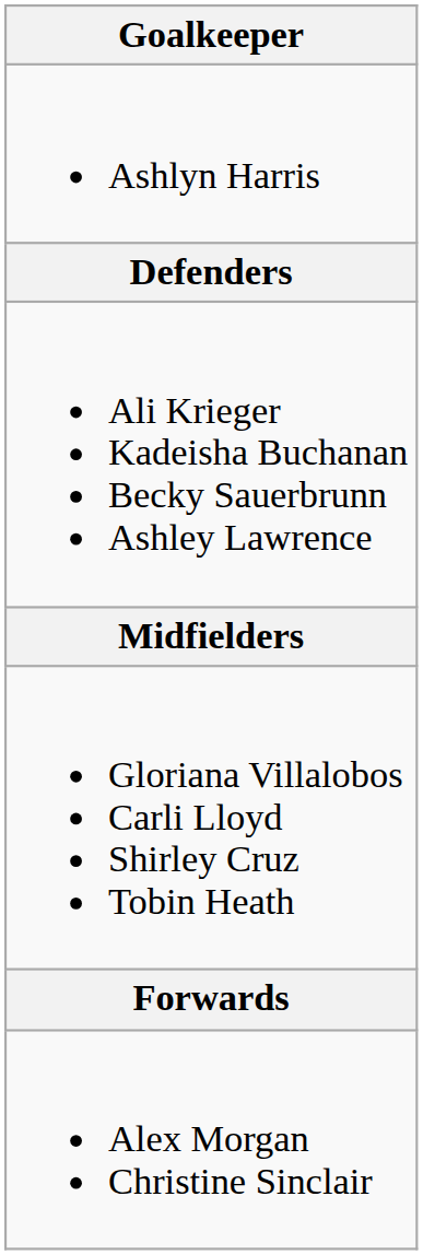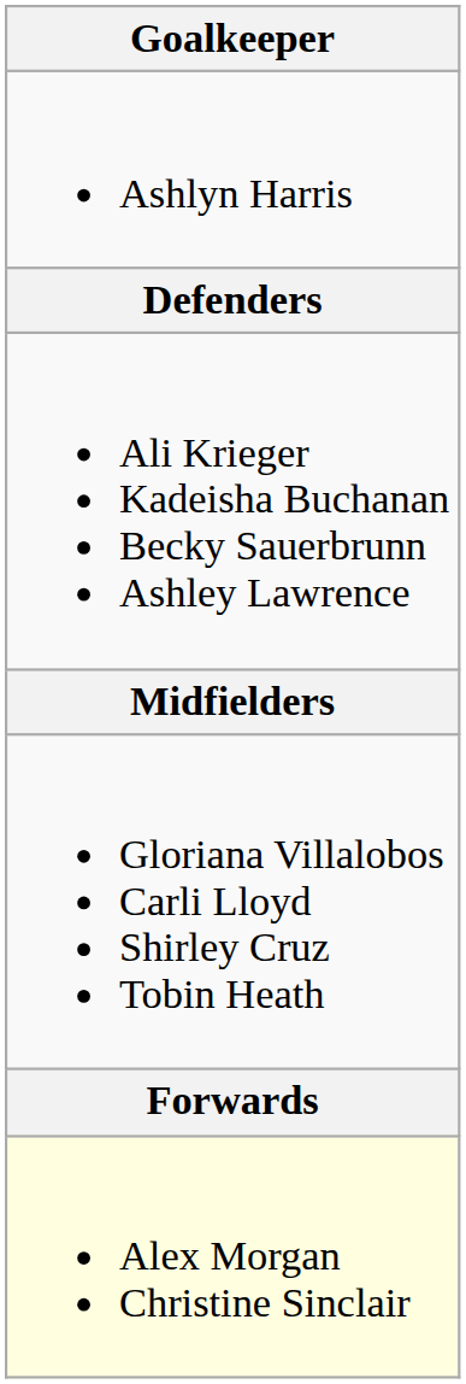row 8 | column 1: no background -> lightyellow background
